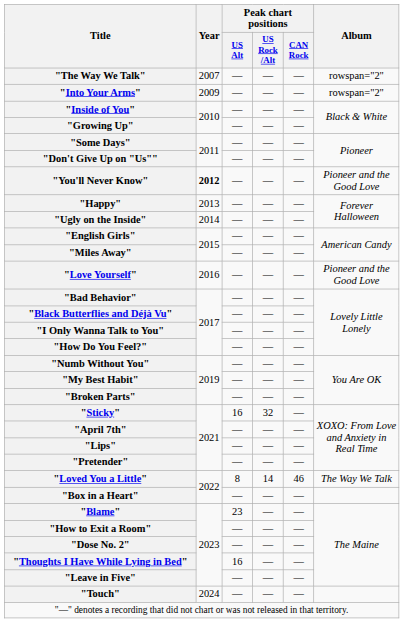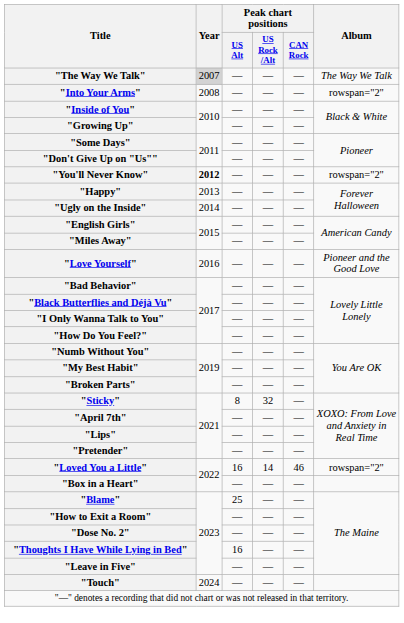"The Way We Talk" | Year: no background -> lightgrey background
"The Way We Talk" | Album: rowspan="2" -> The Way We Talk
"Into Your Arms" | Year: 2009 -> 2008
"You'll Never Know" | Album: Pioneer and the Good Love -> rowspan="2"
"Sticky" | Peak chart positions / US Alt: 16 -> 8
"Loved You a Little" | Peak chart positions / US Alt: 8 -> 16
"Loved You a Little" | Album: The Way We Talk -> rowspan="2"
"Blame" | Peak chart positions / US Alt: 23 -> 25
